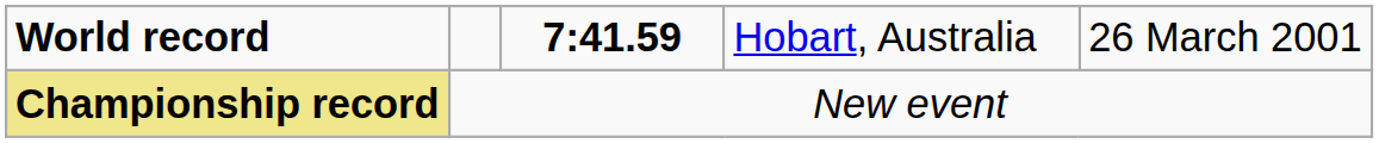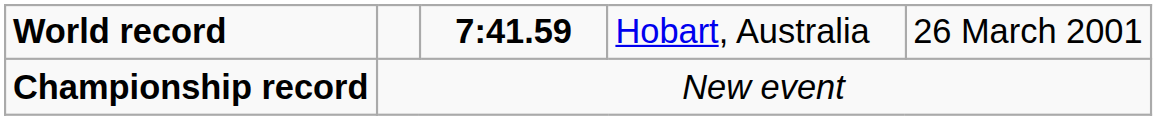Championship record | column 1: khaki background -> no background
